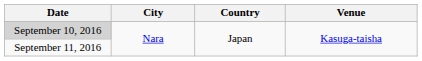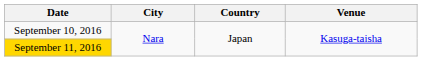September 10, 2016 | Date: lightgrey background -> no background
September 11, 2016 | Date: no background -> gold background
